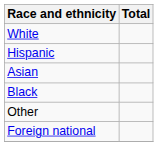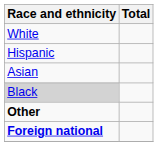Black | Race and ethnicity: no background -> lightgrey background
Other | Race and ethnicity: normal -> bold
Foreign national | Race and ethnicity: normal -> bold
